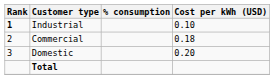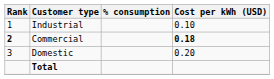Industrial | Rank: bold -> normal
Commercial | Rank: normal -> bold
Commercial | Cost per kWh (USD): normal -> bold
